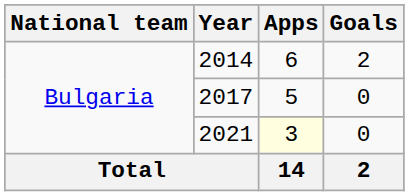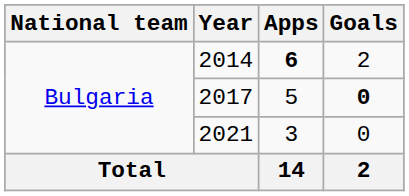2014 | Apps: normal -> bold
2017 | Goals: normal -> bold
2021 | Apps: lightyellow background -> no background
